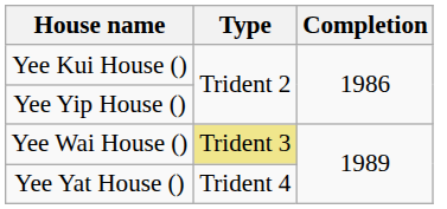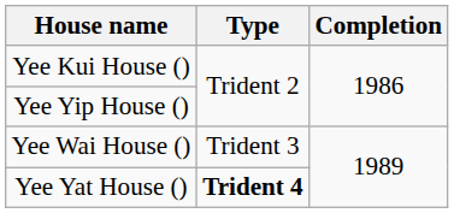Yee Wai House () | Type: khaki background -> no background
Yee Yat House () | Type: normal -> bold
